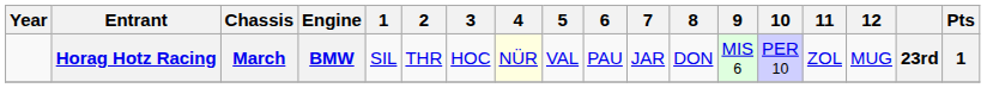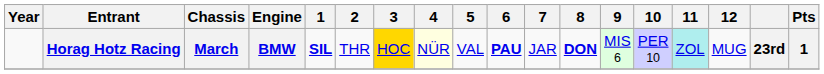Horag Hotz Racing | 1: normal -> bold
Horag Hotz Racing | 3: no background -> gold background
Horag Hotz Racing | 6: normal -> bold
Horag Hotz Racing | 8: normal -> bold
Horag Hotz Racing | 11: no background -> paleturquoise background
